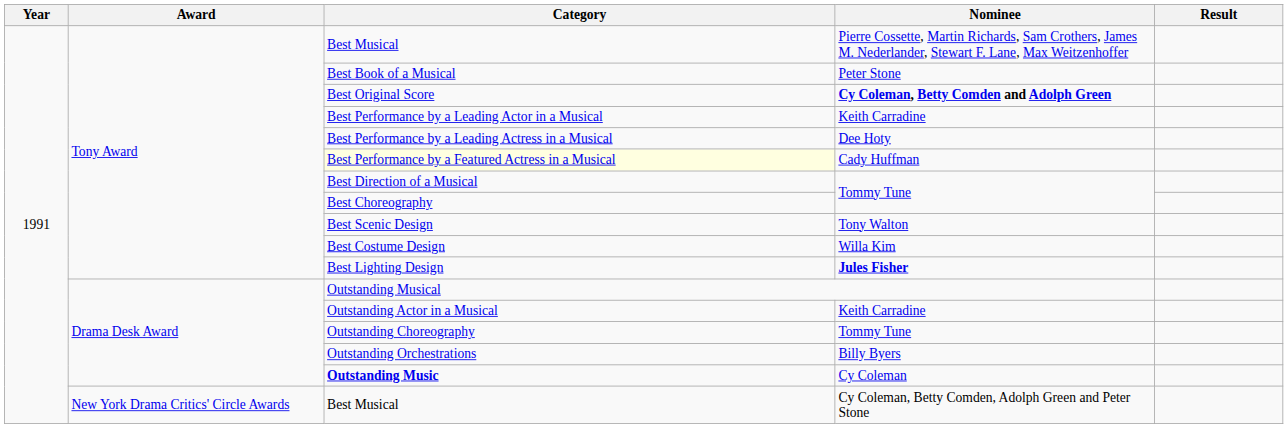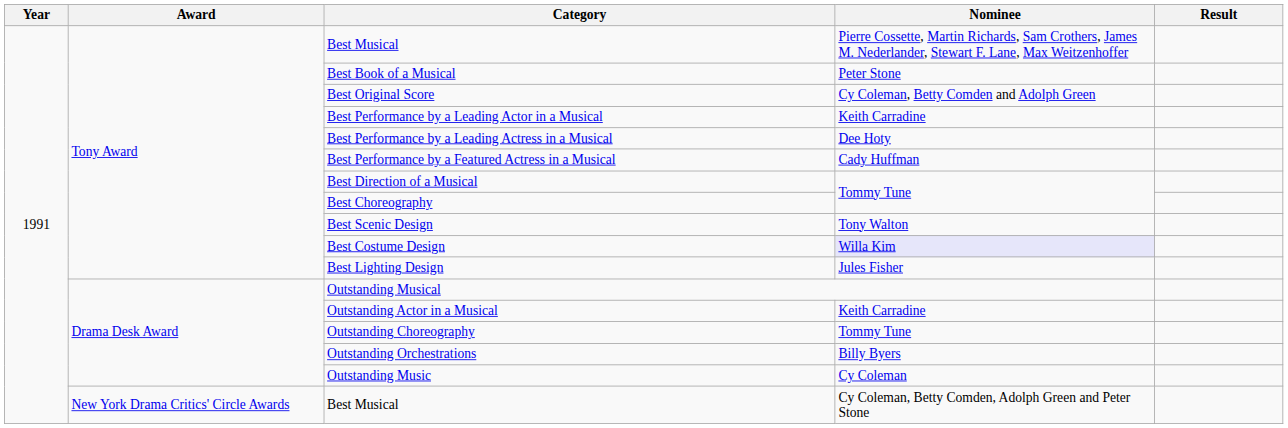Best Original Score | Nominee: bold -> normal
Best Performance by a Featured Actress in a Musical | Category: lightyellow background -> no background
Best Costume Design | Nominee: no background -> lavender background
Best Lighting Design | Nominee: bold -> normal
Outstanding Music | Category: bold -> normal
